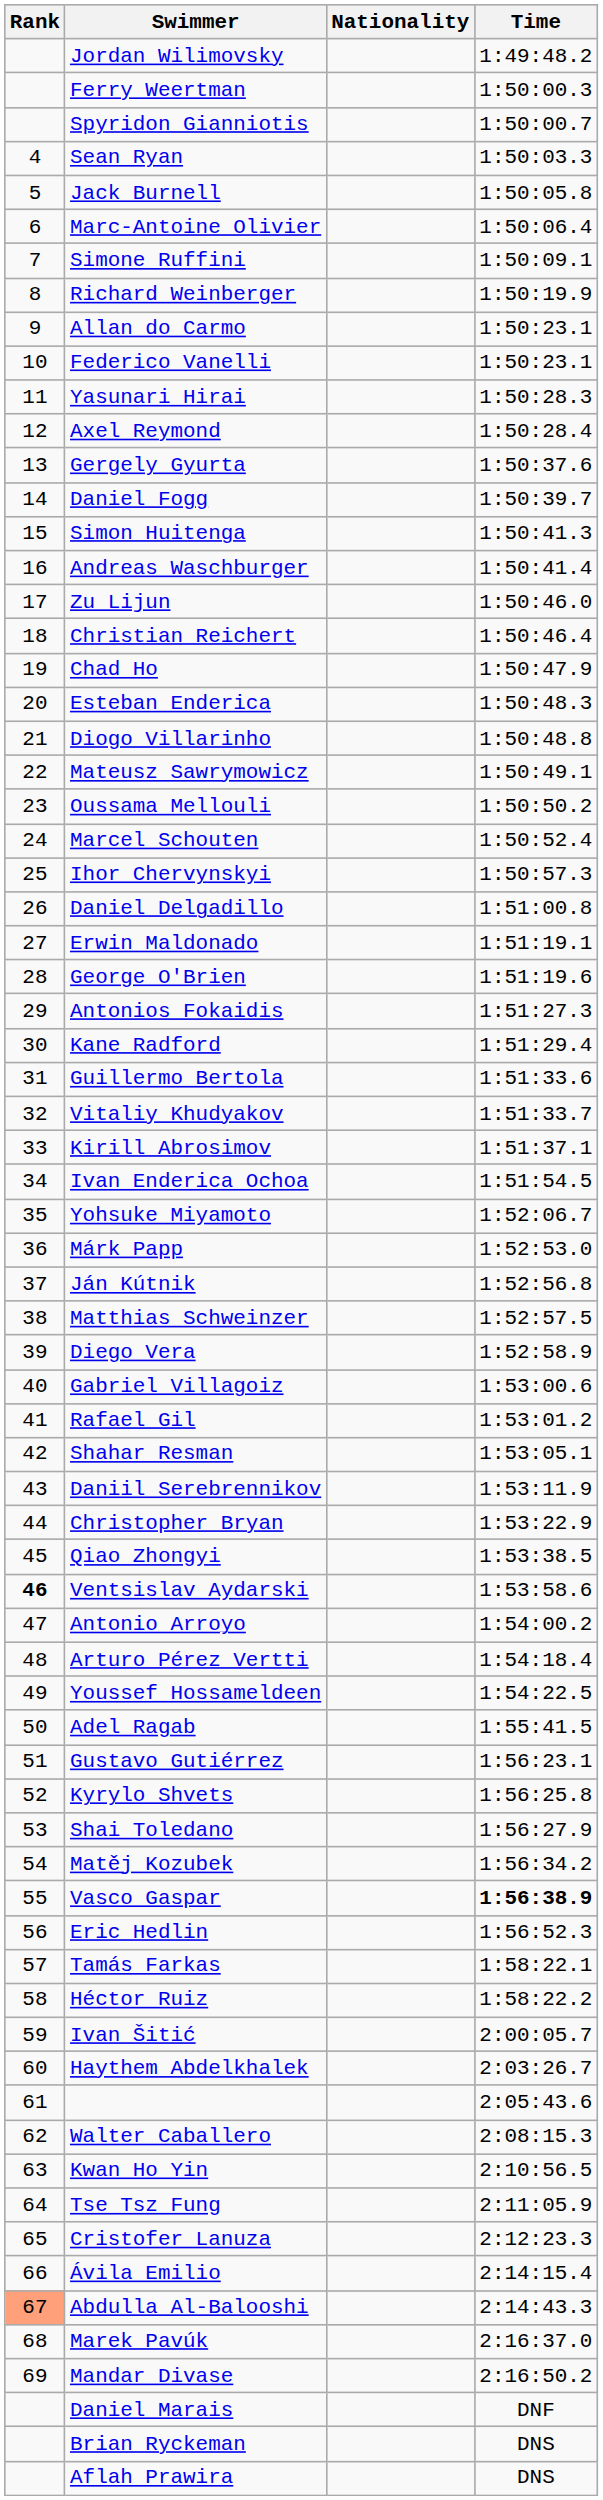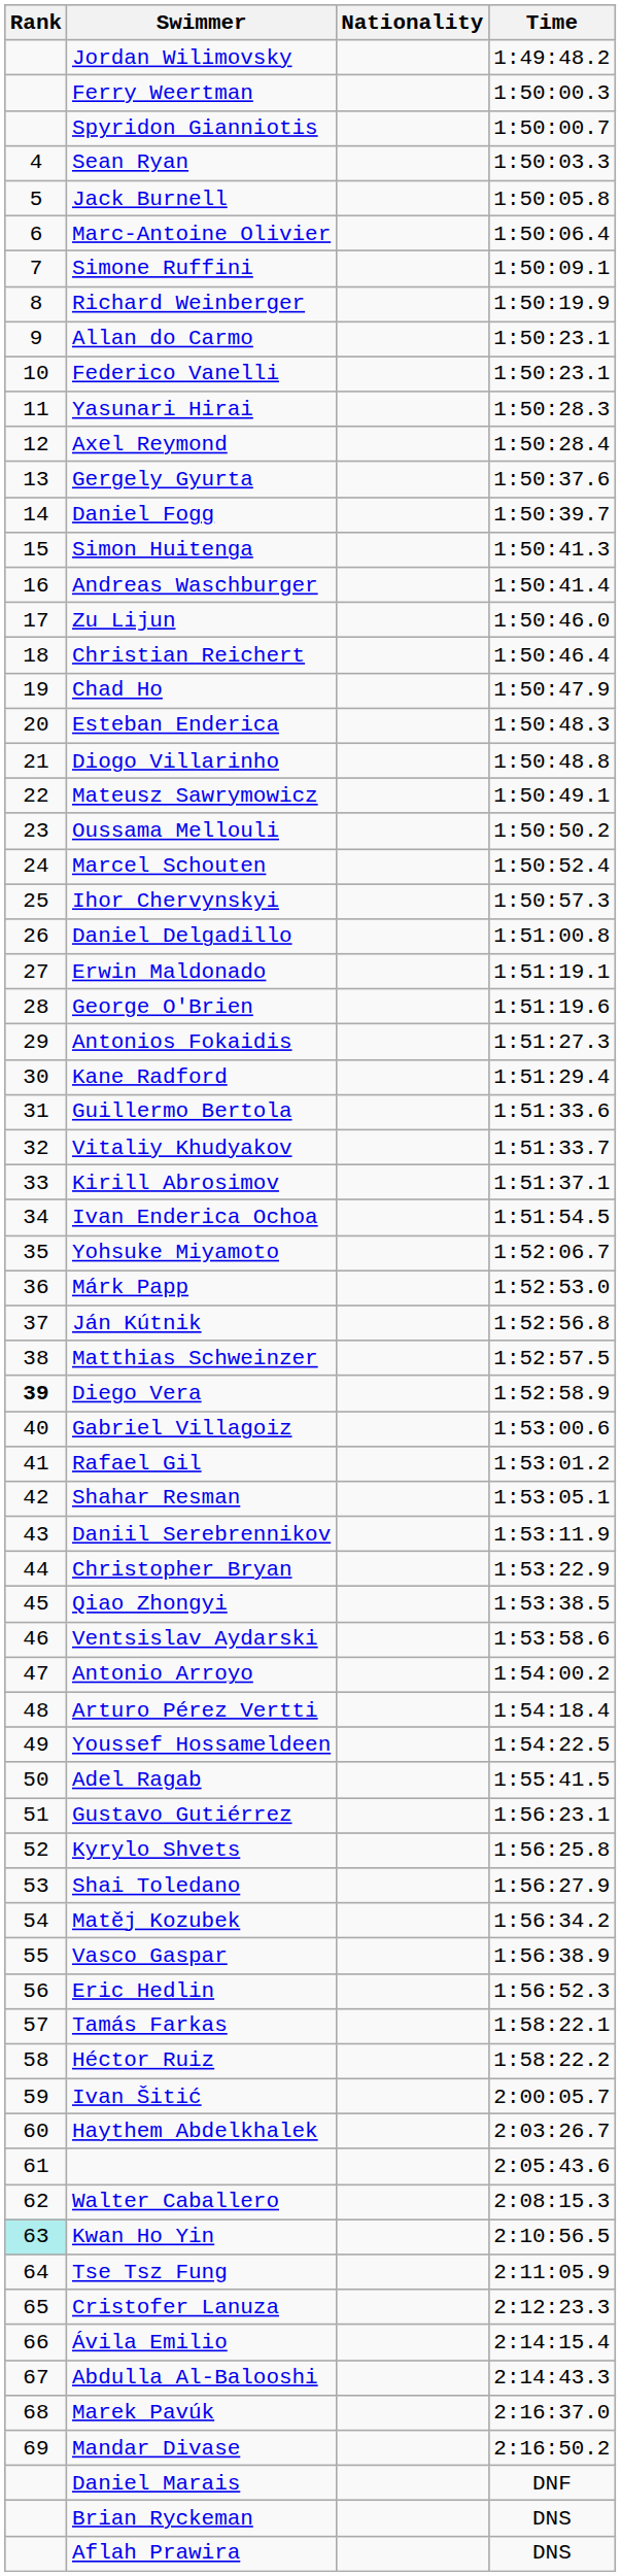Diego Vera | Rank: normal -> bold
Ventsislav Aydarski | Rank: bold -> normal
Vasco Gaspar | Time: bold -> normal
Kwan Ho Yin | Rank: no background -> paleturquoise background
Abdulla Al-Balooshi | Rank: lightsalmon background -> no background
